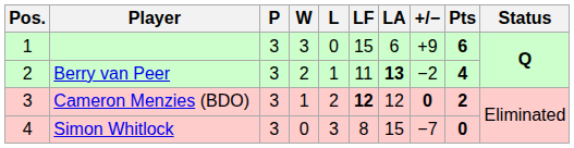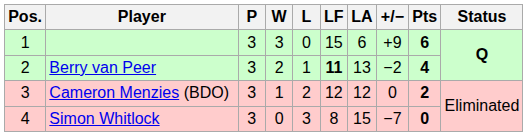Berry van Peer | LF: normal -> bold
Berry van Peer | LA: bold -> normal
Cameron Menzies (BDO) | LF: bold -> normal
Cameron Menzies (BDO) | +/−: bold -> normal
